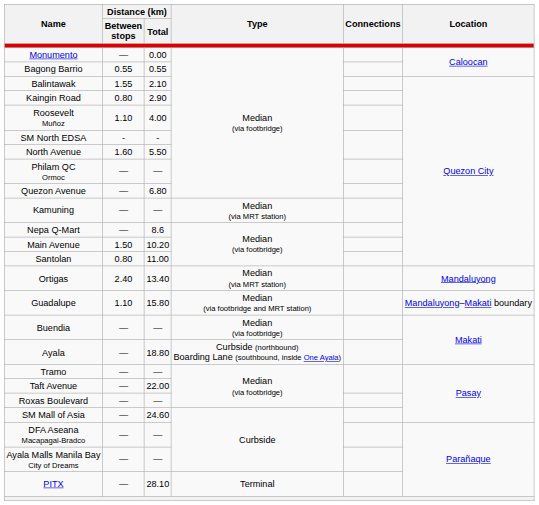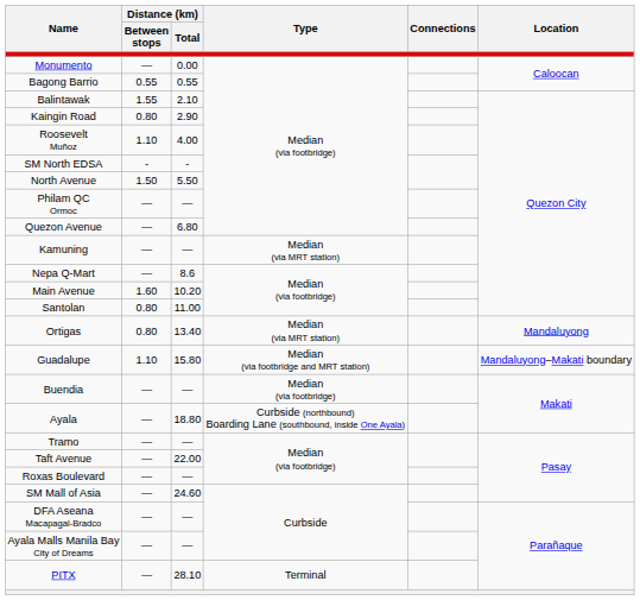North Avenue | Distance (km) / Between stops: 1.60 -> 1.50
Main Avenue | Distance (km) / Between stops: 1.50 -> 1.60
Ortigas | Distance (km) / Between stops: 2.40 -> 0.80
